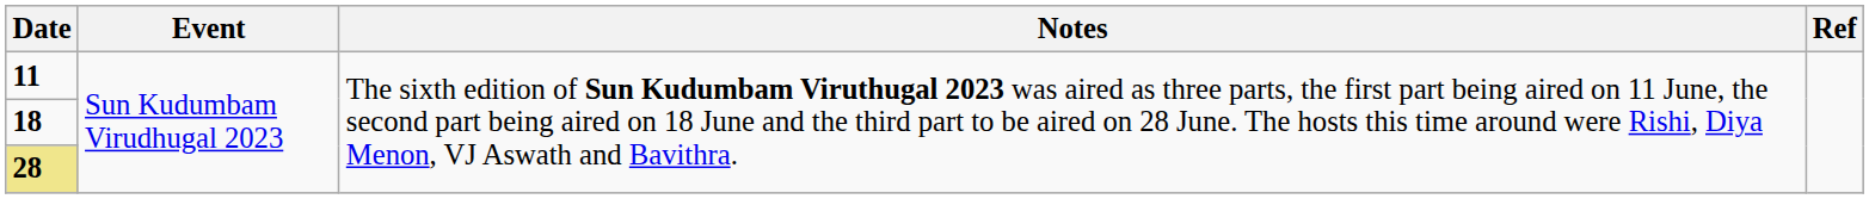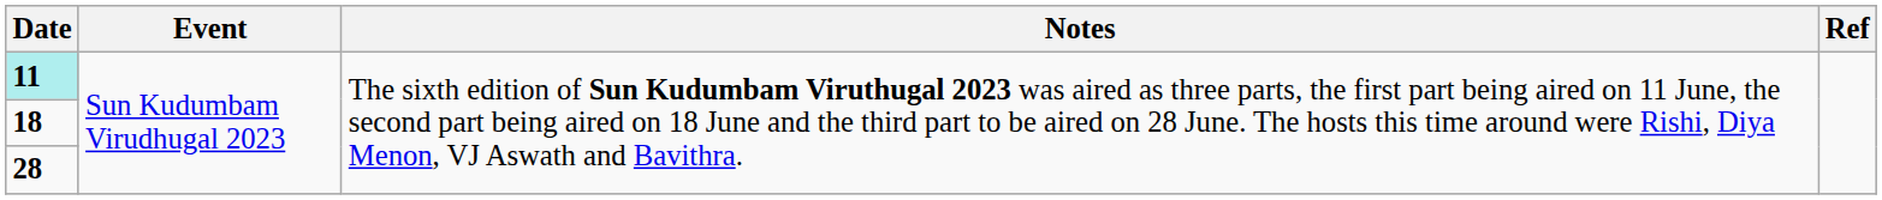11 | Date: no background -> paleturquoise background
28 | Date: khaki background -> no background
